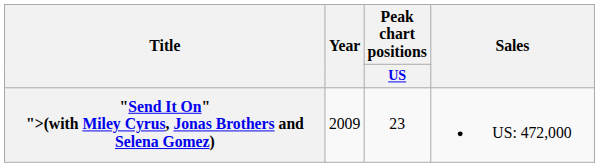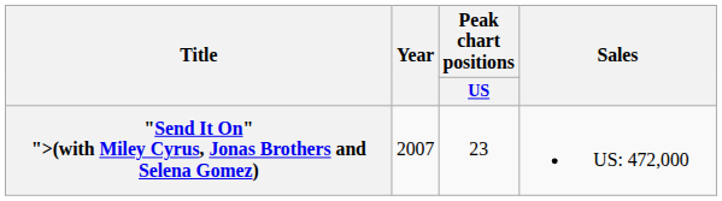row 3 | Year: 2009 -> 2007
